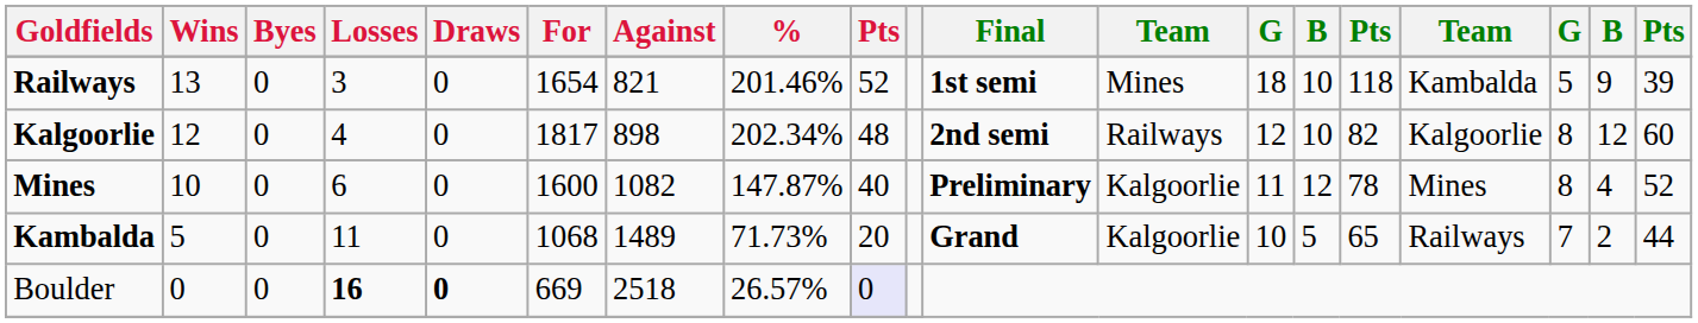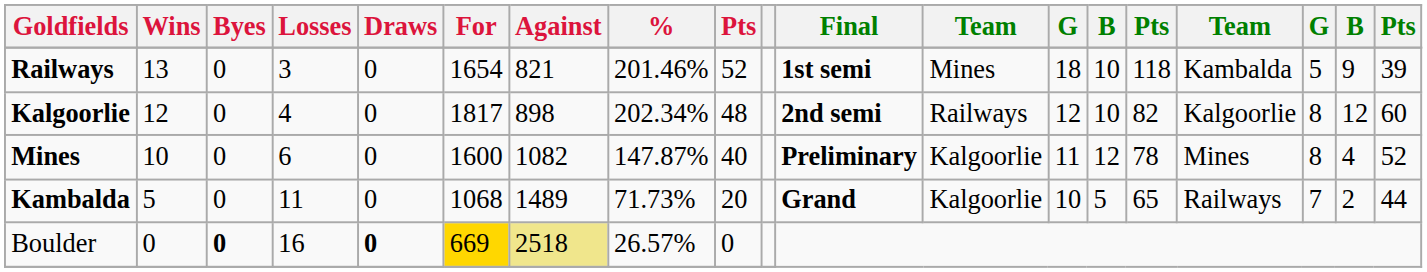Boulder | Byes: normal -> bold
Boulder | Losses: bold -> normal
Boulder | For: no background -> gold background
Boulder | Against: no background -> khaki background
Boulder | column 9: lavender background -> no background
